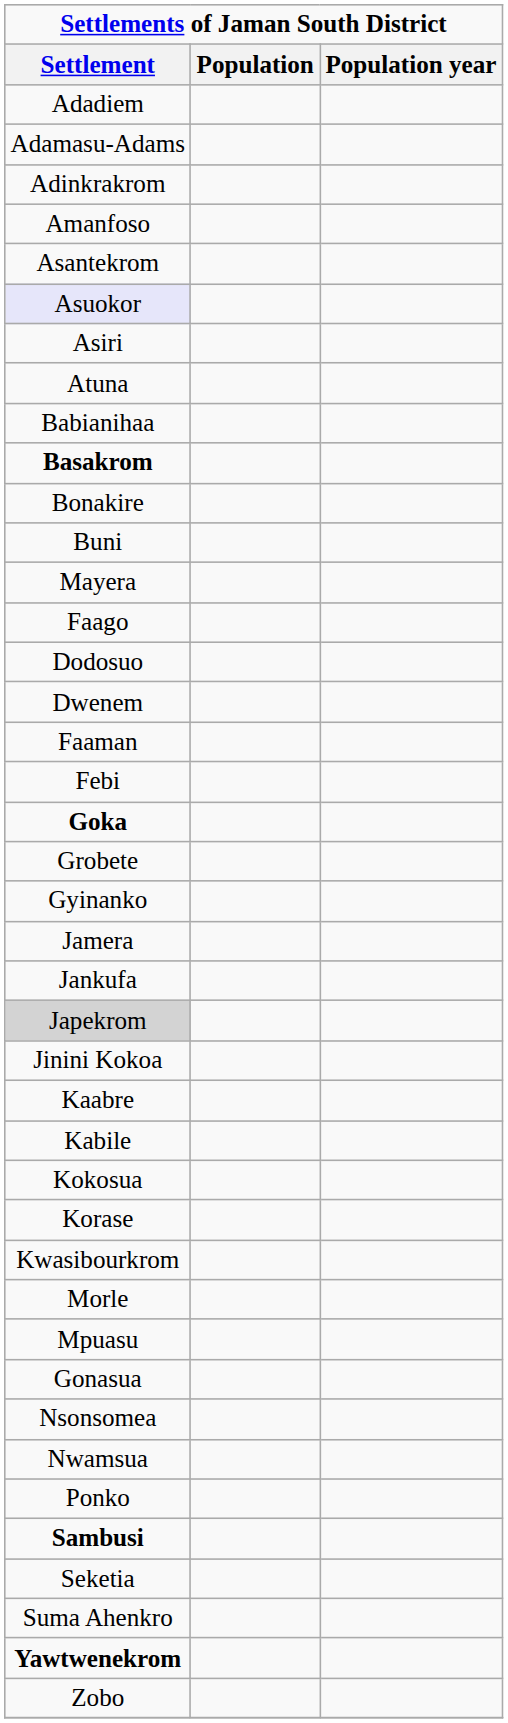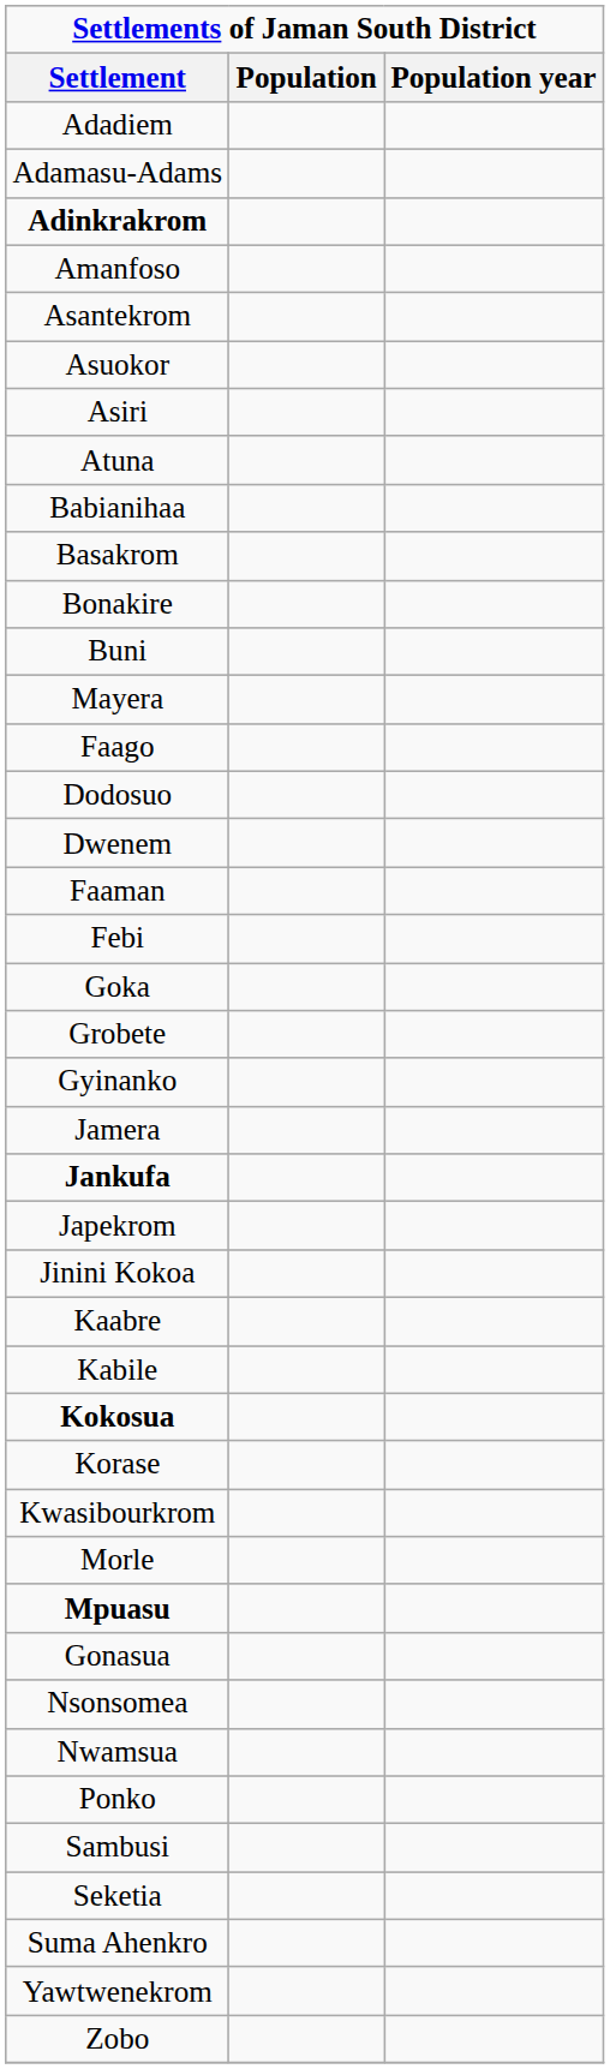Adinkrakrom | Settlement: normal -> bold
Asuokor | Settlement: lavender background -> no background
Basakrom | Settlement: bold -> normal
Goka | Settlement: bold -> normal
Jankufa | Settlement: normal -> bold
Japekrom | Settlement: lightgrey background -> no background
Kokosua | Settlement: normal -> bold
Mpuasu | Settlement: normal -> bold
Sambusi | Settlement: bold -> normal
Yawtwenekrom | Settlement: bold -> normal
